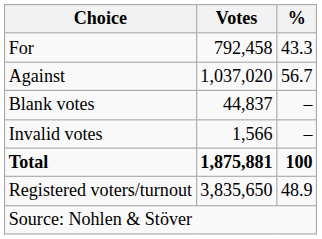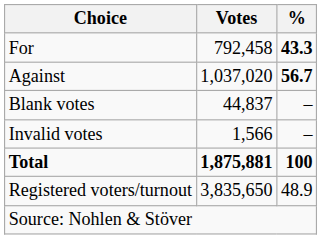For | %: normal -> bold
Against | %: normal -> bold
